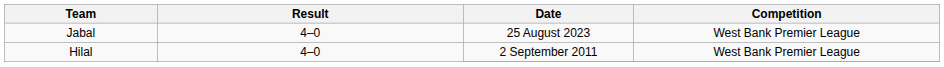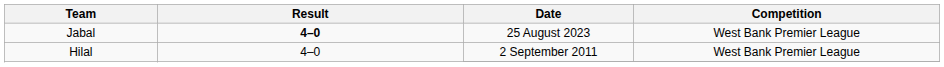Jabal | Result: normal -> bold
